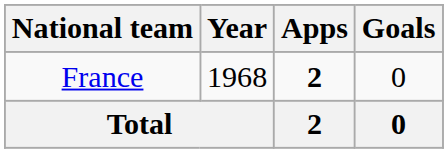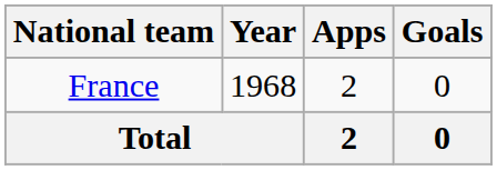France | Apps: bold -> normal
